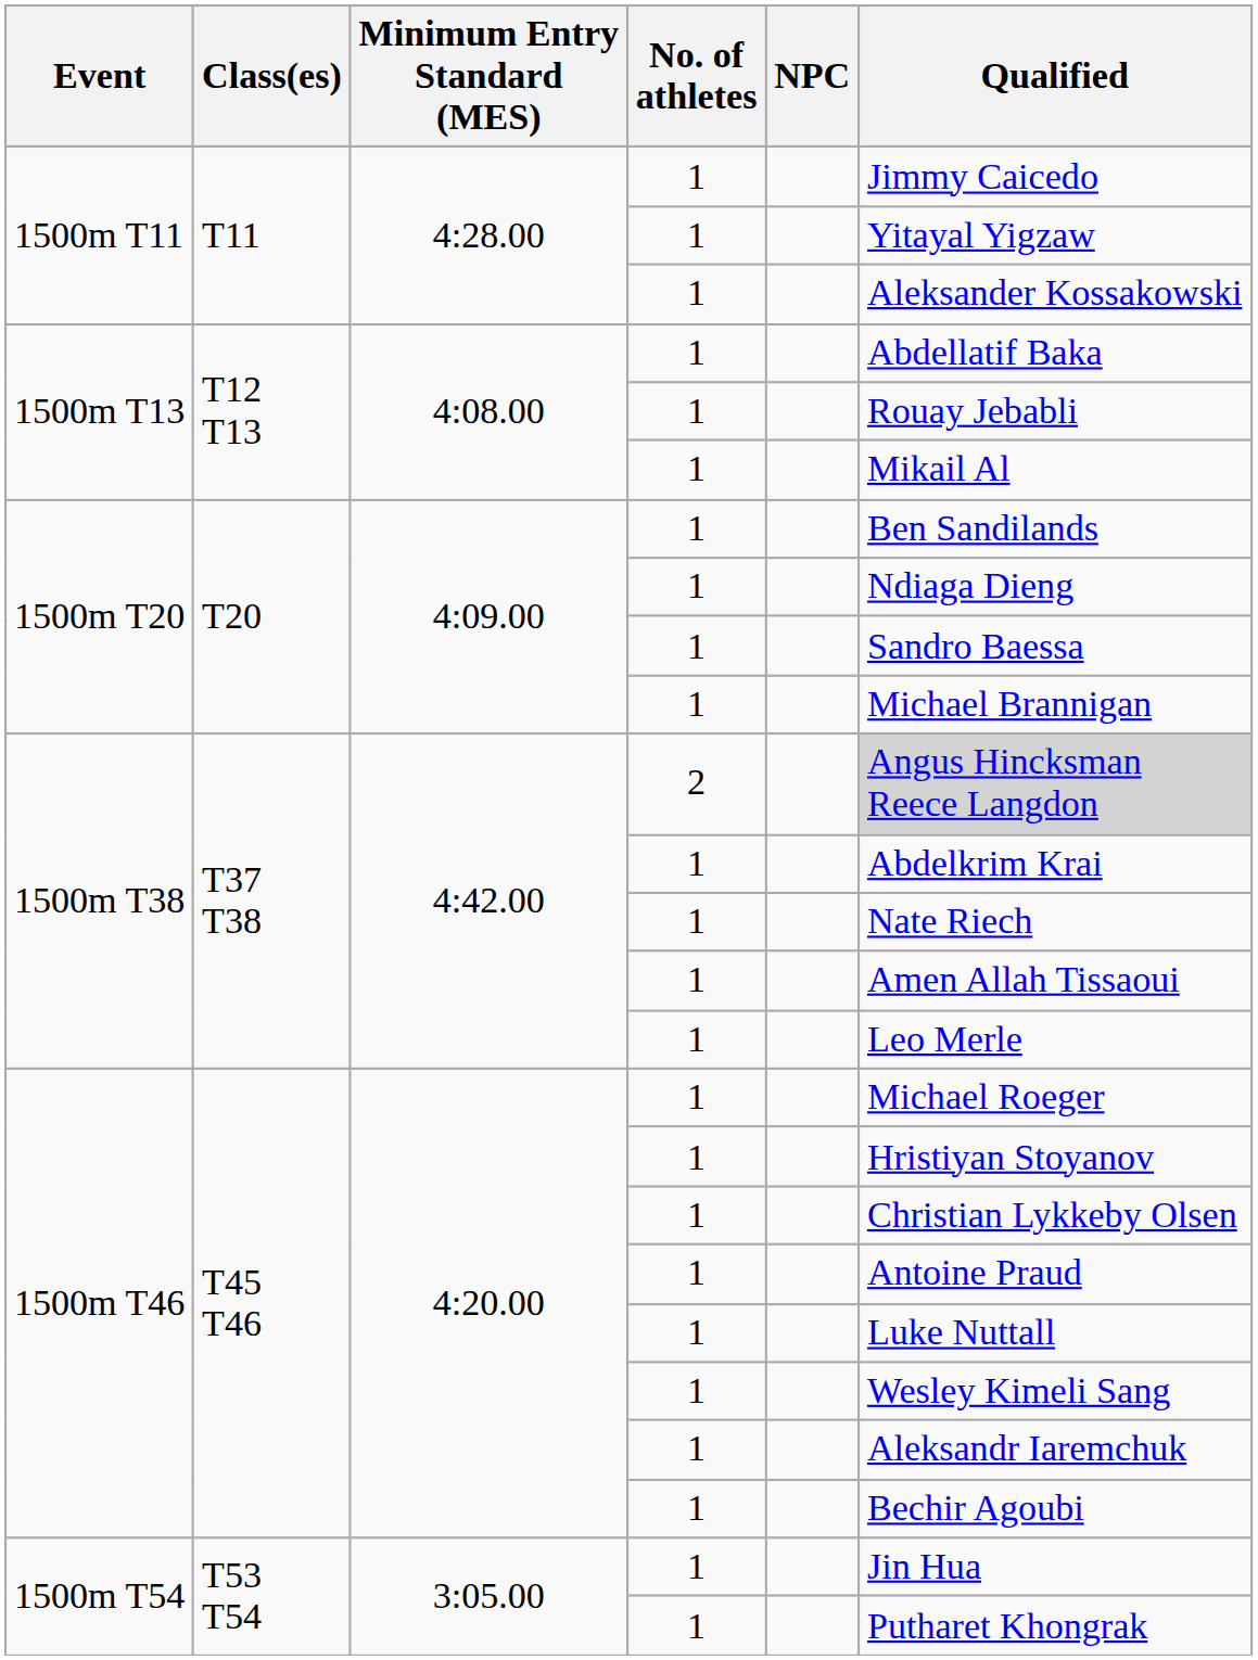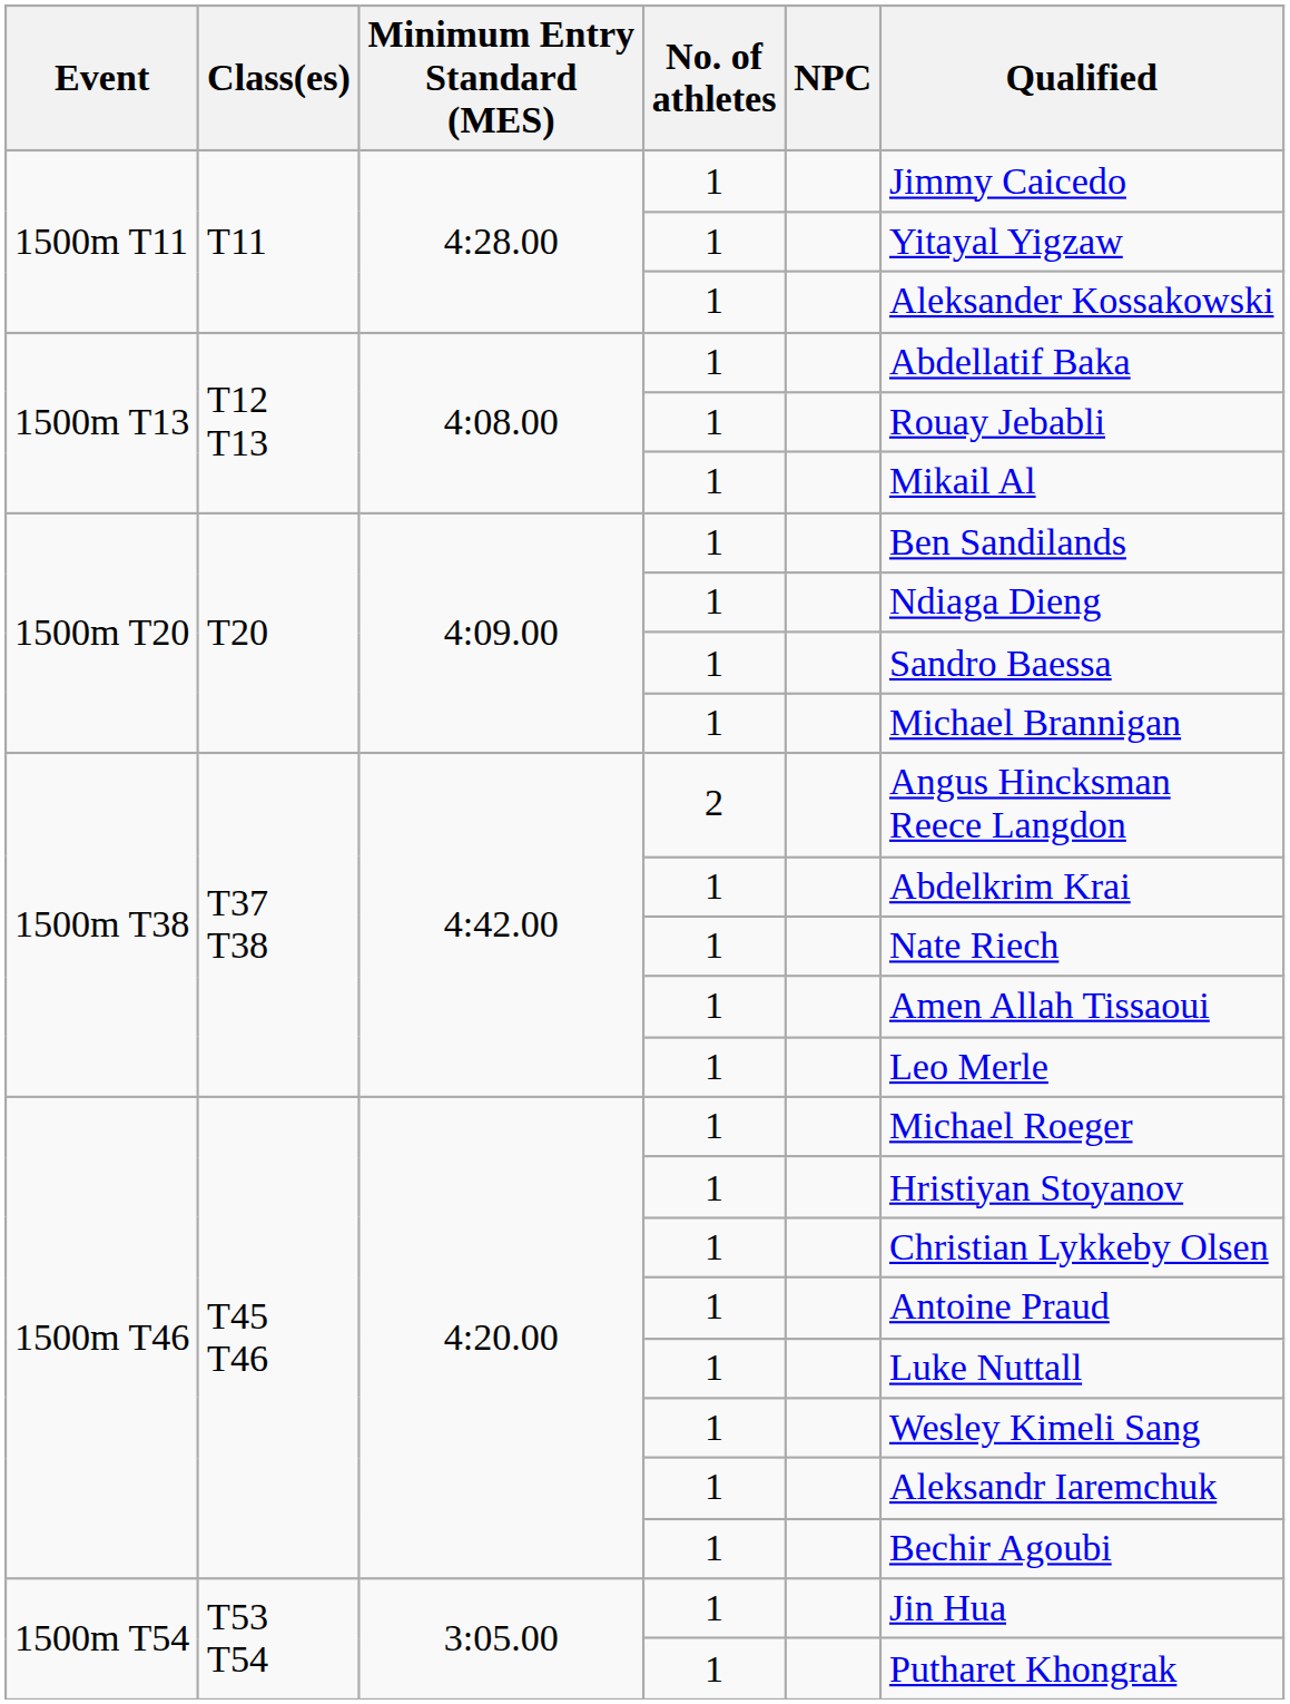1500m T38 / 2 | Qualified: lightgrey background -> no background
